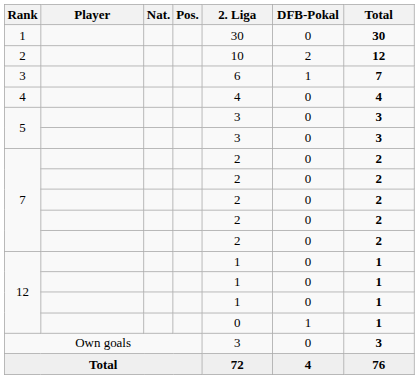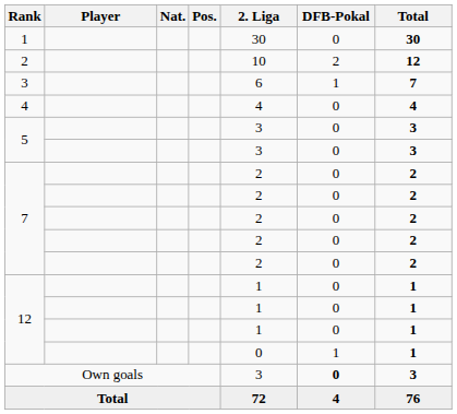Own goals | DFB-Pokal: normal -> bold
